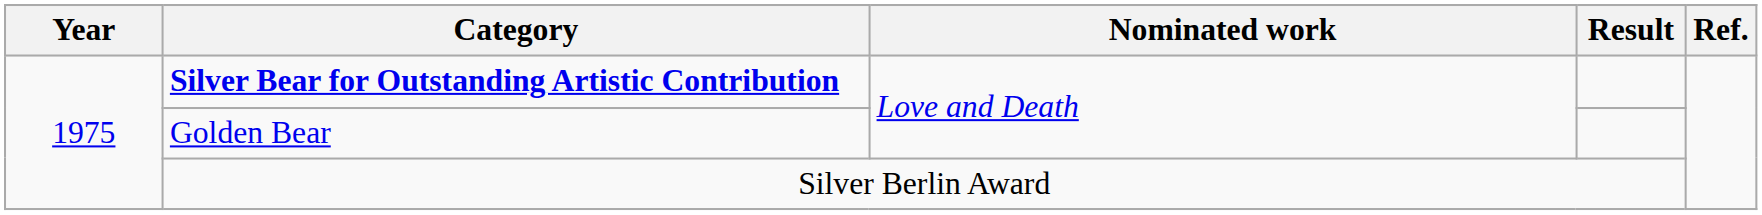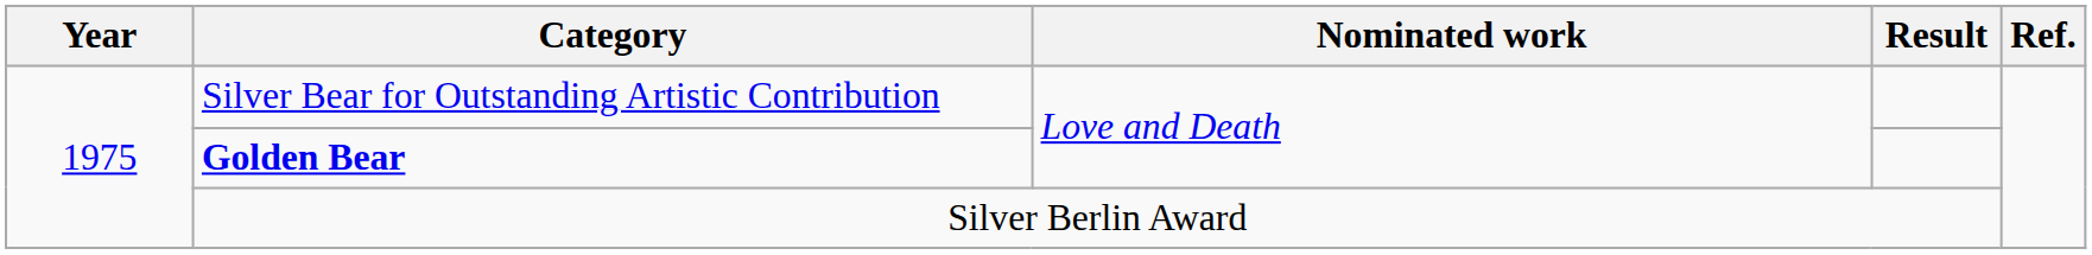Silver Bear for Outstanding Artistic Contribution | Category: bold -> normal
Golden Bear | Category: normal -> bold
